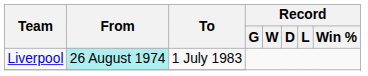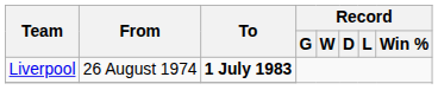Liverpool | From: paleturquoise background -> no background
Liverpool | To: normal -> bold
